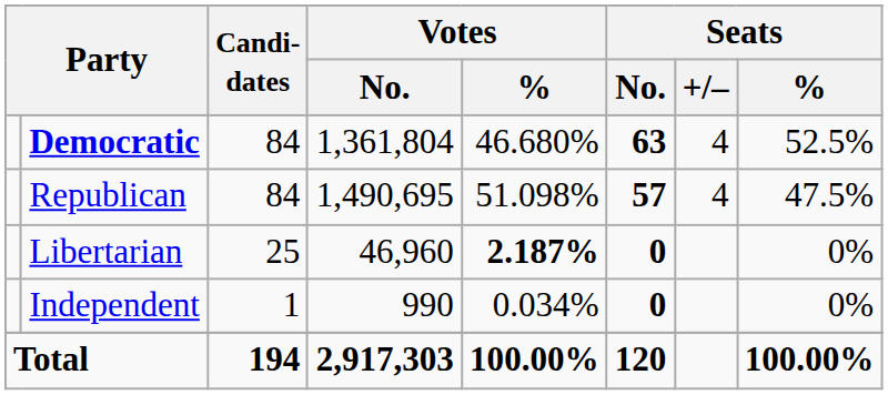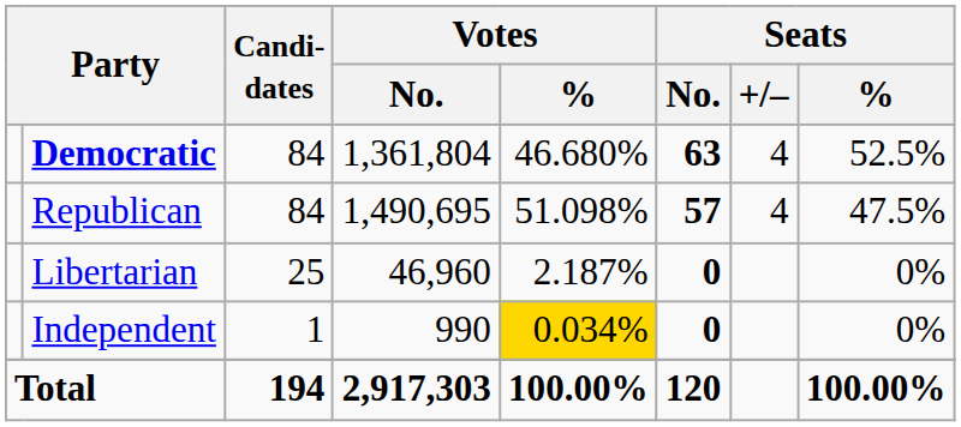Libertarian | Votes / %: bold -> normal
Independent | Votes / %: no background -> gold background
